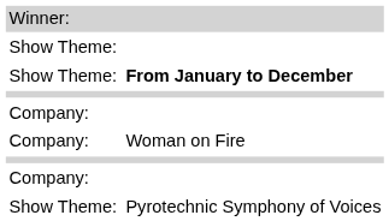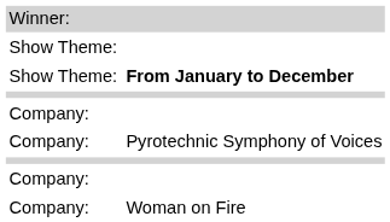row 5 | column 2: Woman on Fire -> Pyrotechnic Symphony of Voices
row 7 | column 1: Show Theme: -> Company:
row 7 | column 2: Pyrotechnic Symphony of Voices -> Woman on Fire
